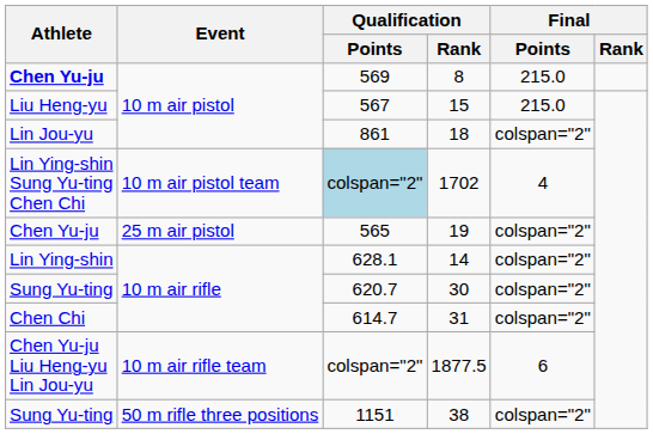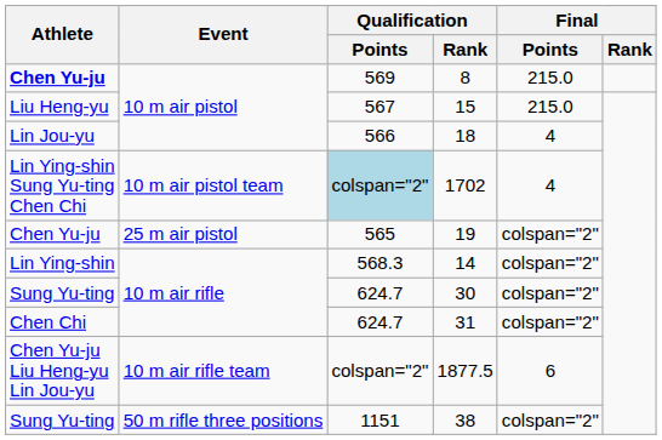18 | Qualification / Points: 861 -> 566
18 | Final / Points: colspan="2" -> 4
14 | Qualification / Points: 628.1 -> 568.3
30 | Qualification / Points: 620.7 -> 624.7
31 | Qualification / Points: 614.7 -> 624.7
